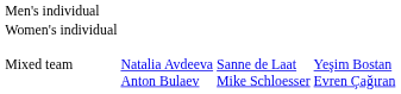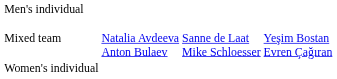rows swapped: Women's individual <-> Mixed team
